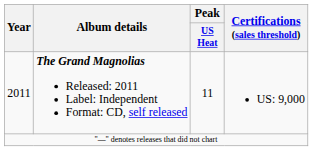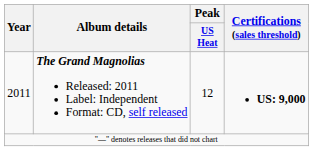2011 | Peak / US Heat: 11 -> 12
2011 | Certifications (sales threshold): normal -> bold
